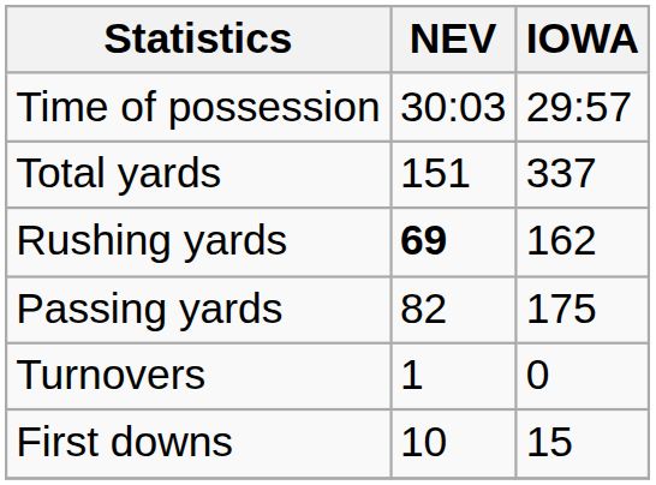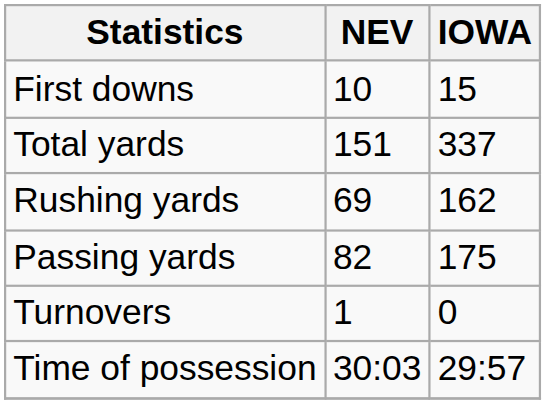rows swapped: First downs <-> Time of possession
Rushing yards | NEV: bold -> normal
